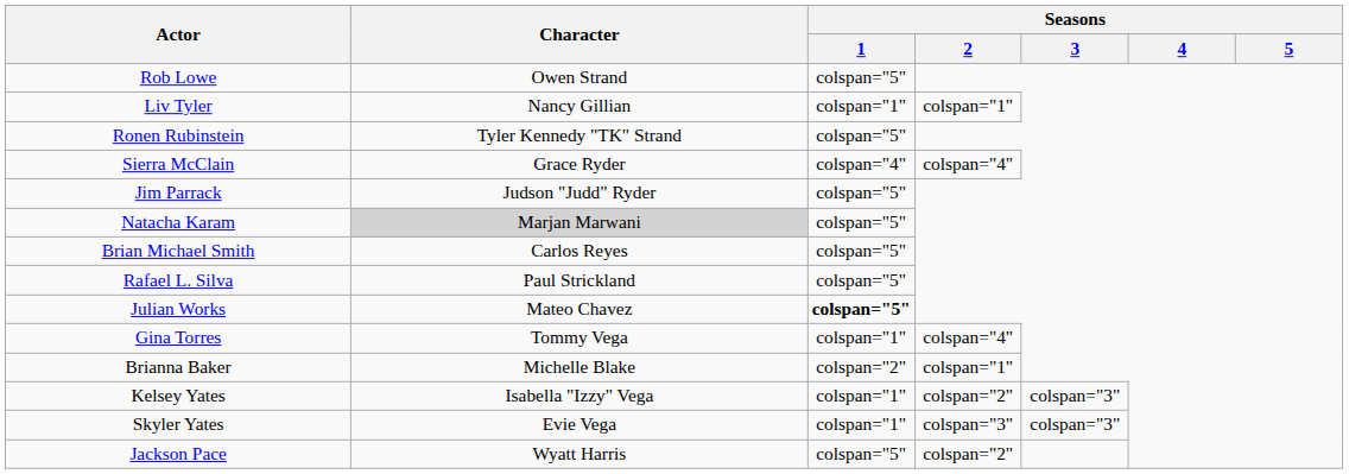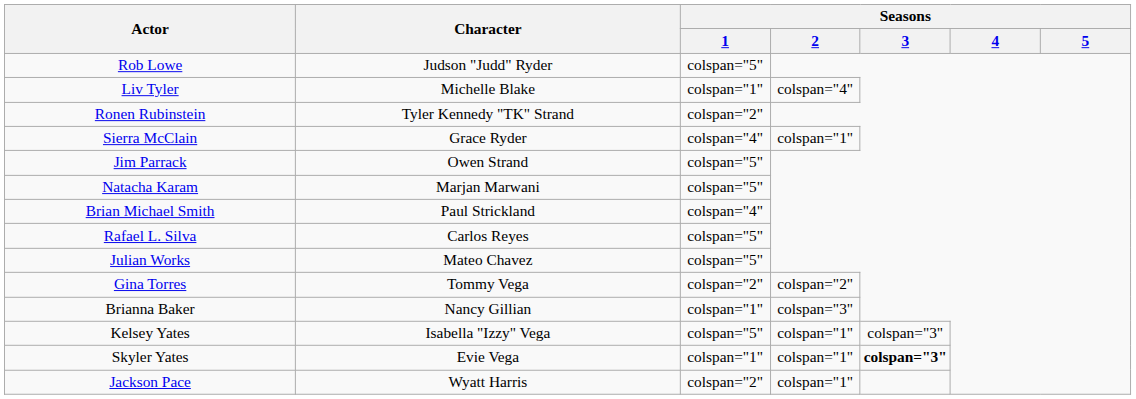Rob Lowe | Character: Owen Strand -> Judson "Judd" Ryder
Liv Tyler | Character: Nancy Gillian -> Michelle Blake
Liv Tyler | Seasons / 2: colspan="1" -> colspan="4"
Ronen Rubinstein | Seasons / 1: colspan="5" -> colspan="2"
Sierra McClain | Seasons / 2: colspan="4" -> colspan="1"
Jim Parrack | Character: Judson "Judd" Ryder -> Owen Strand
Natacha Karam | Character: lightgrey background -> no background
Brian Michael Smith | Character: Carlos Reyes -> Paul Strickland
Brian Michael Smith | Seasons / 1: colspan="5" -> colspan="4"
Rafael L. Silva | Character: Paul Strickland -> Carlos Reyes
Julian Works | Seasons / 1: bold -> normal
Gina Torres | Seasons / 1: colspan="1" -> colspan="2"
Gina Torres | Seasons / 2: colspan="4" -> colspan="2"
Brianna Baker | Character: Michelle Blake -> Nancy Gillian
Brianna Baker | Seasons / 1: colspan="2" -> colspan="1"
Brianna Baker | Seasons / 2: colspan="1" -> colspan="3"
Kelsey Yates | Seasons / 1: colspan="1" -> colspan="5"
Kelsey Yates | Seasons / 2: colspan="2" -> colspan="1"
Skyler Yates | Seasons / 2: colspan="3" -> colspan="1"
Skyler Yates | Seasons / 3: normal -> bold
Jackson Pace | Seasons / 1: colspan="5" -> colspan="2"
Jackson Pace | Seasons / 2: colspan="2" -> colspan="1"
